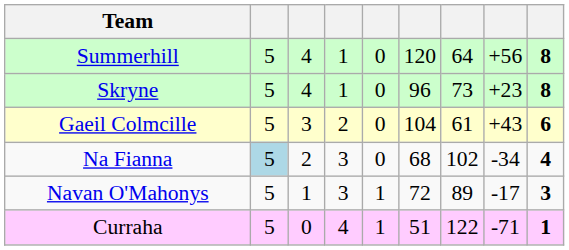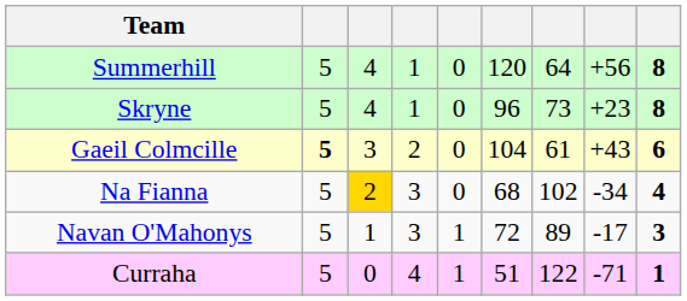Gaeil Colmcille | column 2: normal -> bold
Na Fianna | column 2: lightblue background -> no background
Na Fianna | column 3: no background -> gold background
